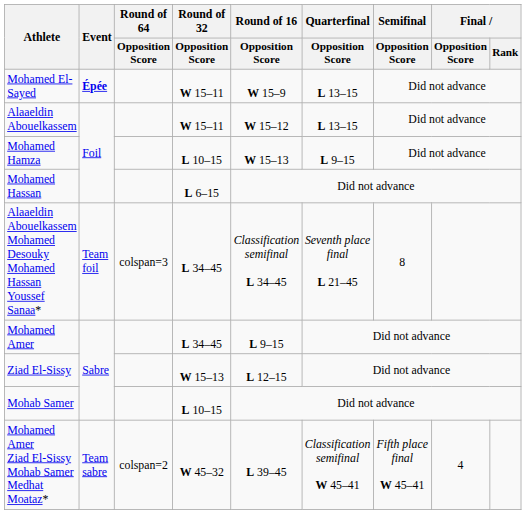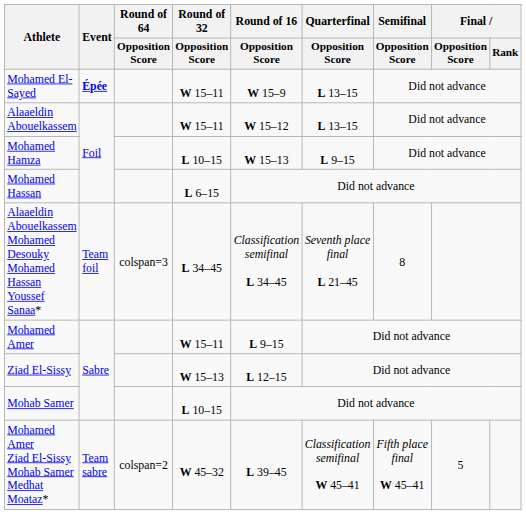Mohamed Amer | Round of 32 / Opposition Score: L 34–45 -> W 15–11
Mohamed Amer Ziad El-Sissy Mohab Samer Medhat Moataz* | Final / Opposition Score: 4 -> 5
